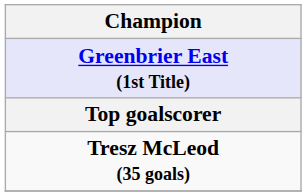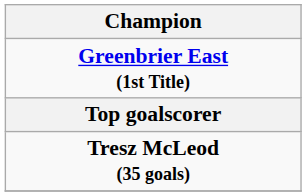row 2 | column 1: lavender background -> no background
